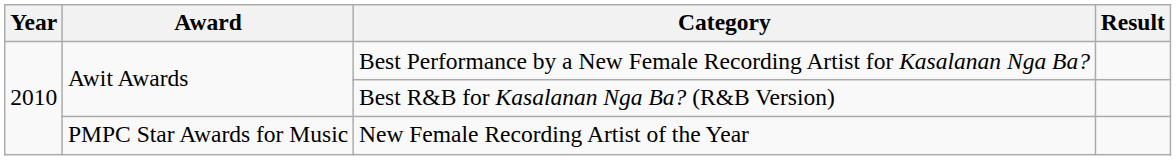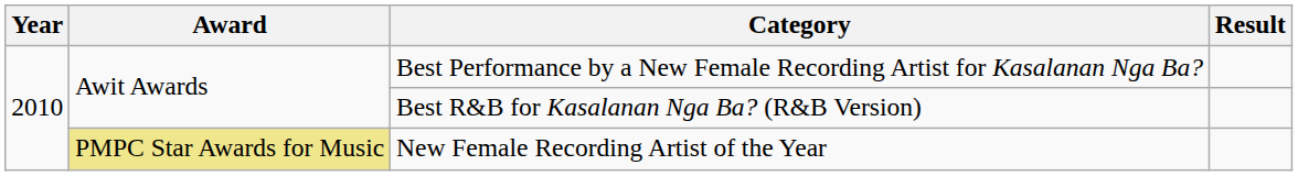New Female Recording Artist of the Year | Award: no background -> khaki background
